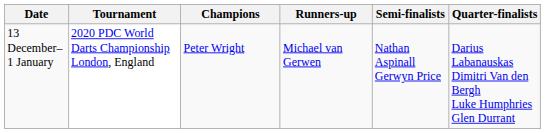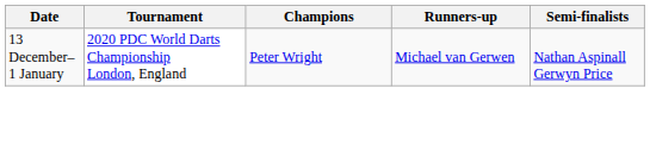- column: Quarter-finalists | Darius Labanauskas Dimitri Van den Bergh Luke Humphries Glen Durrant
